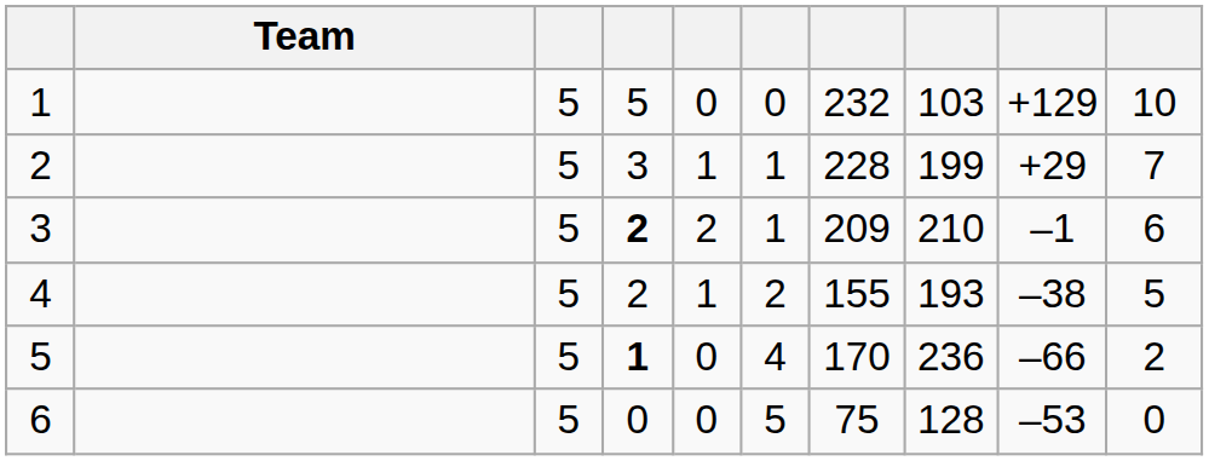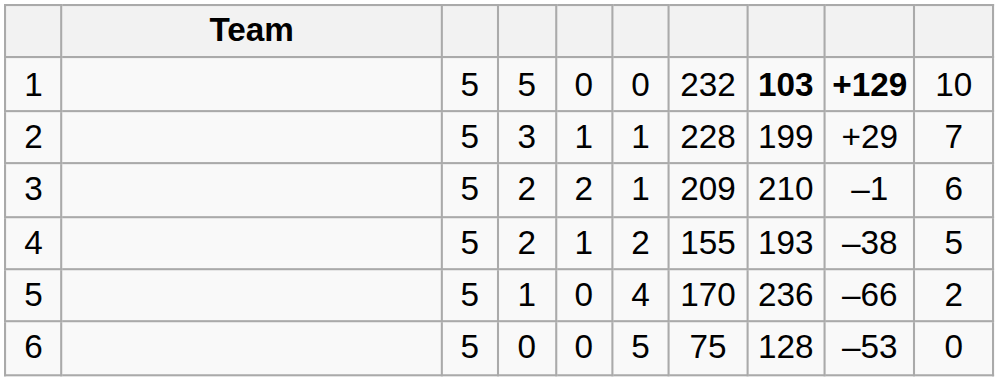row 2 | column 8: normal -> bold
row 2 | column 9: normal -> bold
row 4 | column 4: bold -> normal
row 6 | column 4: bold -> normal
